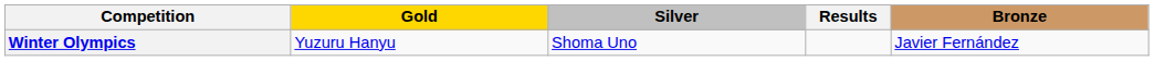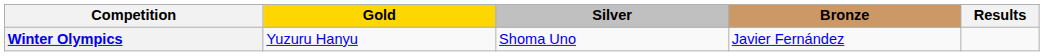columns swapped: Bronze <-> Results
